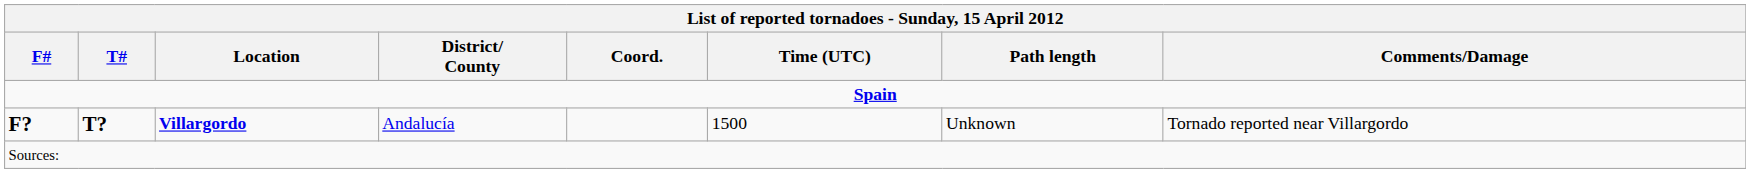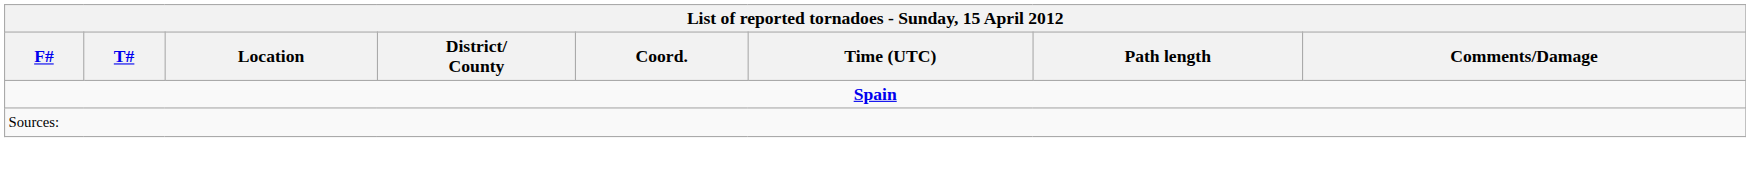- row: F? | T? | Villargordo | Andalucía | 1500 | Unknown | Tornado reported near Villargordo
